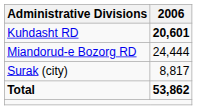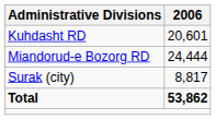Kuhdasht RD | 2006: bold -> normal
